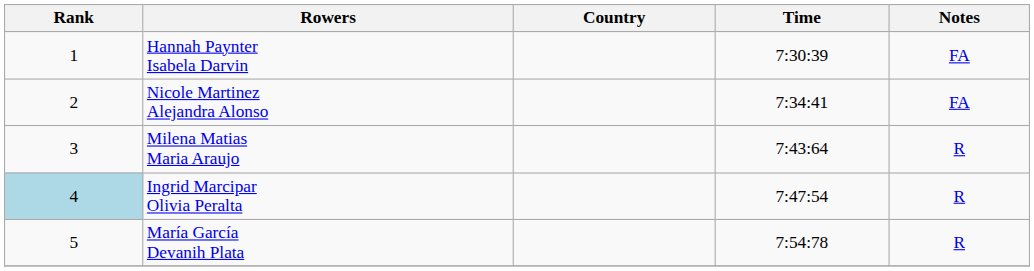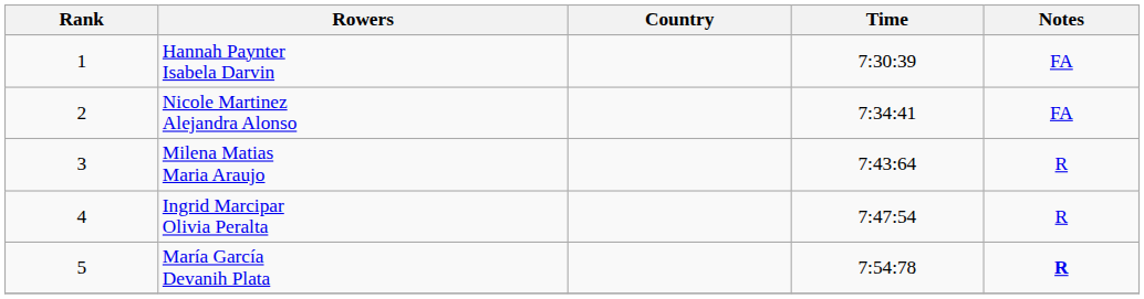Ingrid Marcipar Olivia Peralta | Rank: lightblue background -> no background
María García Devanih Plata | Notes: normal -> bold
